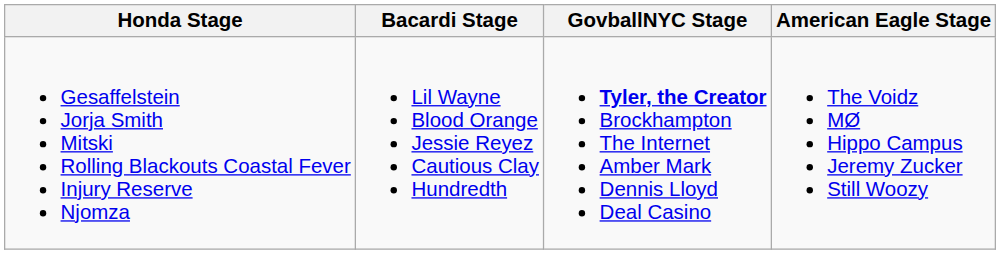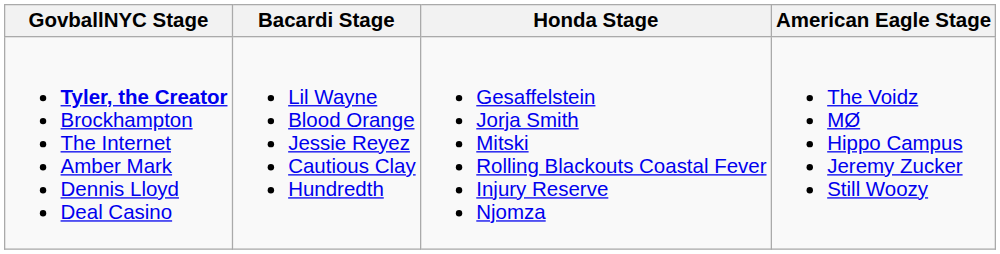columns swapped: GovballNYC Stage <-> Honda Stage
